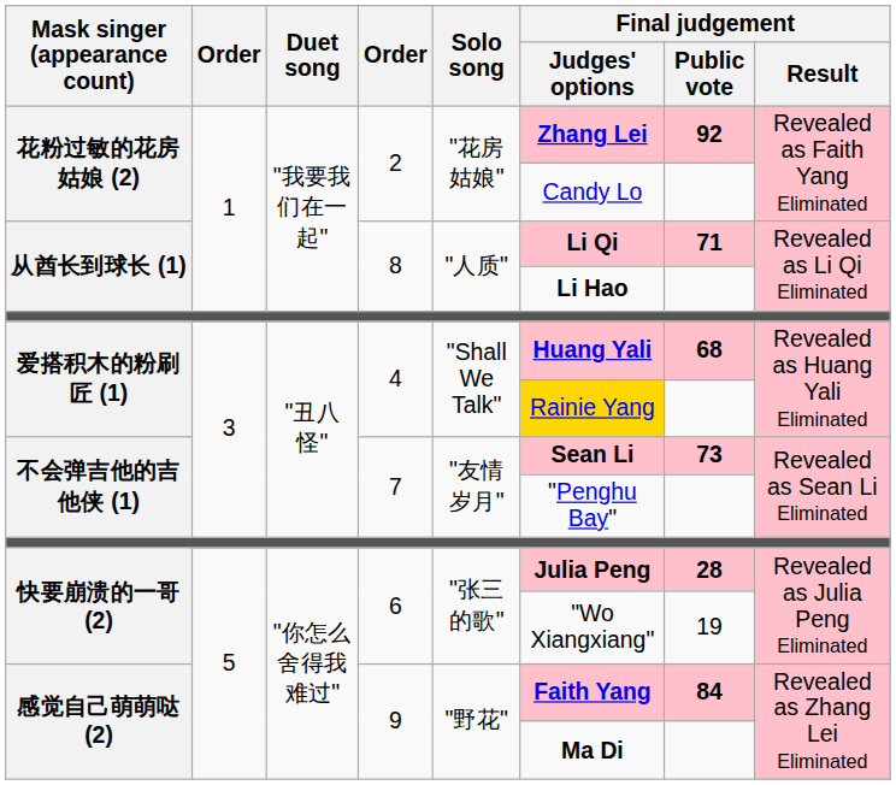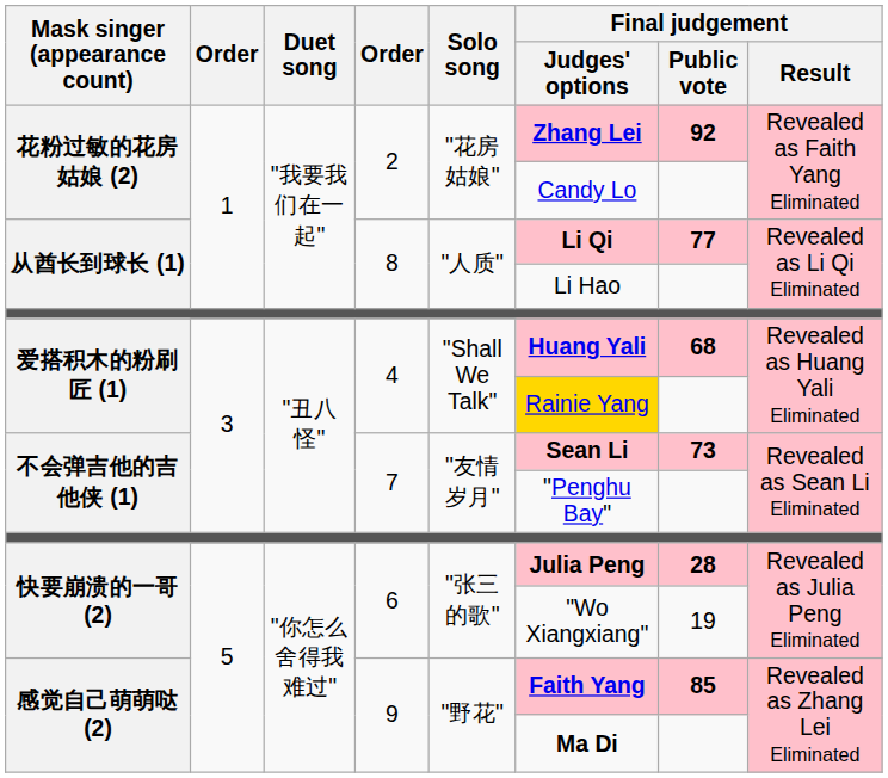row 5 | Final judgement / Public vote: 71 -> 77
row 6 | Final judgement / Judges' options: bold -> normal
row 15 | Final judgement / Public vote: 84 -> 85
